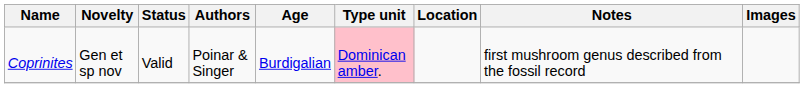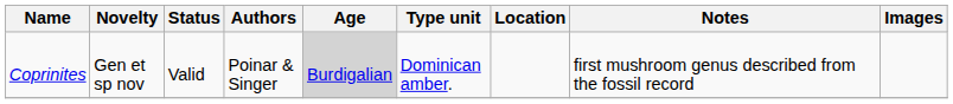Coprinites | Age: no background -> lightgrey background
Coprinites | Type unit: pink background -> no background
